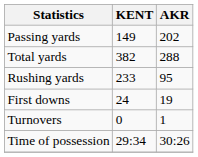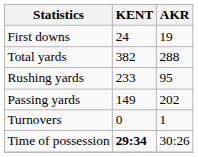rows swapped: First downs <-> Passing yards
Time of possession | KENT: normal -> bold
